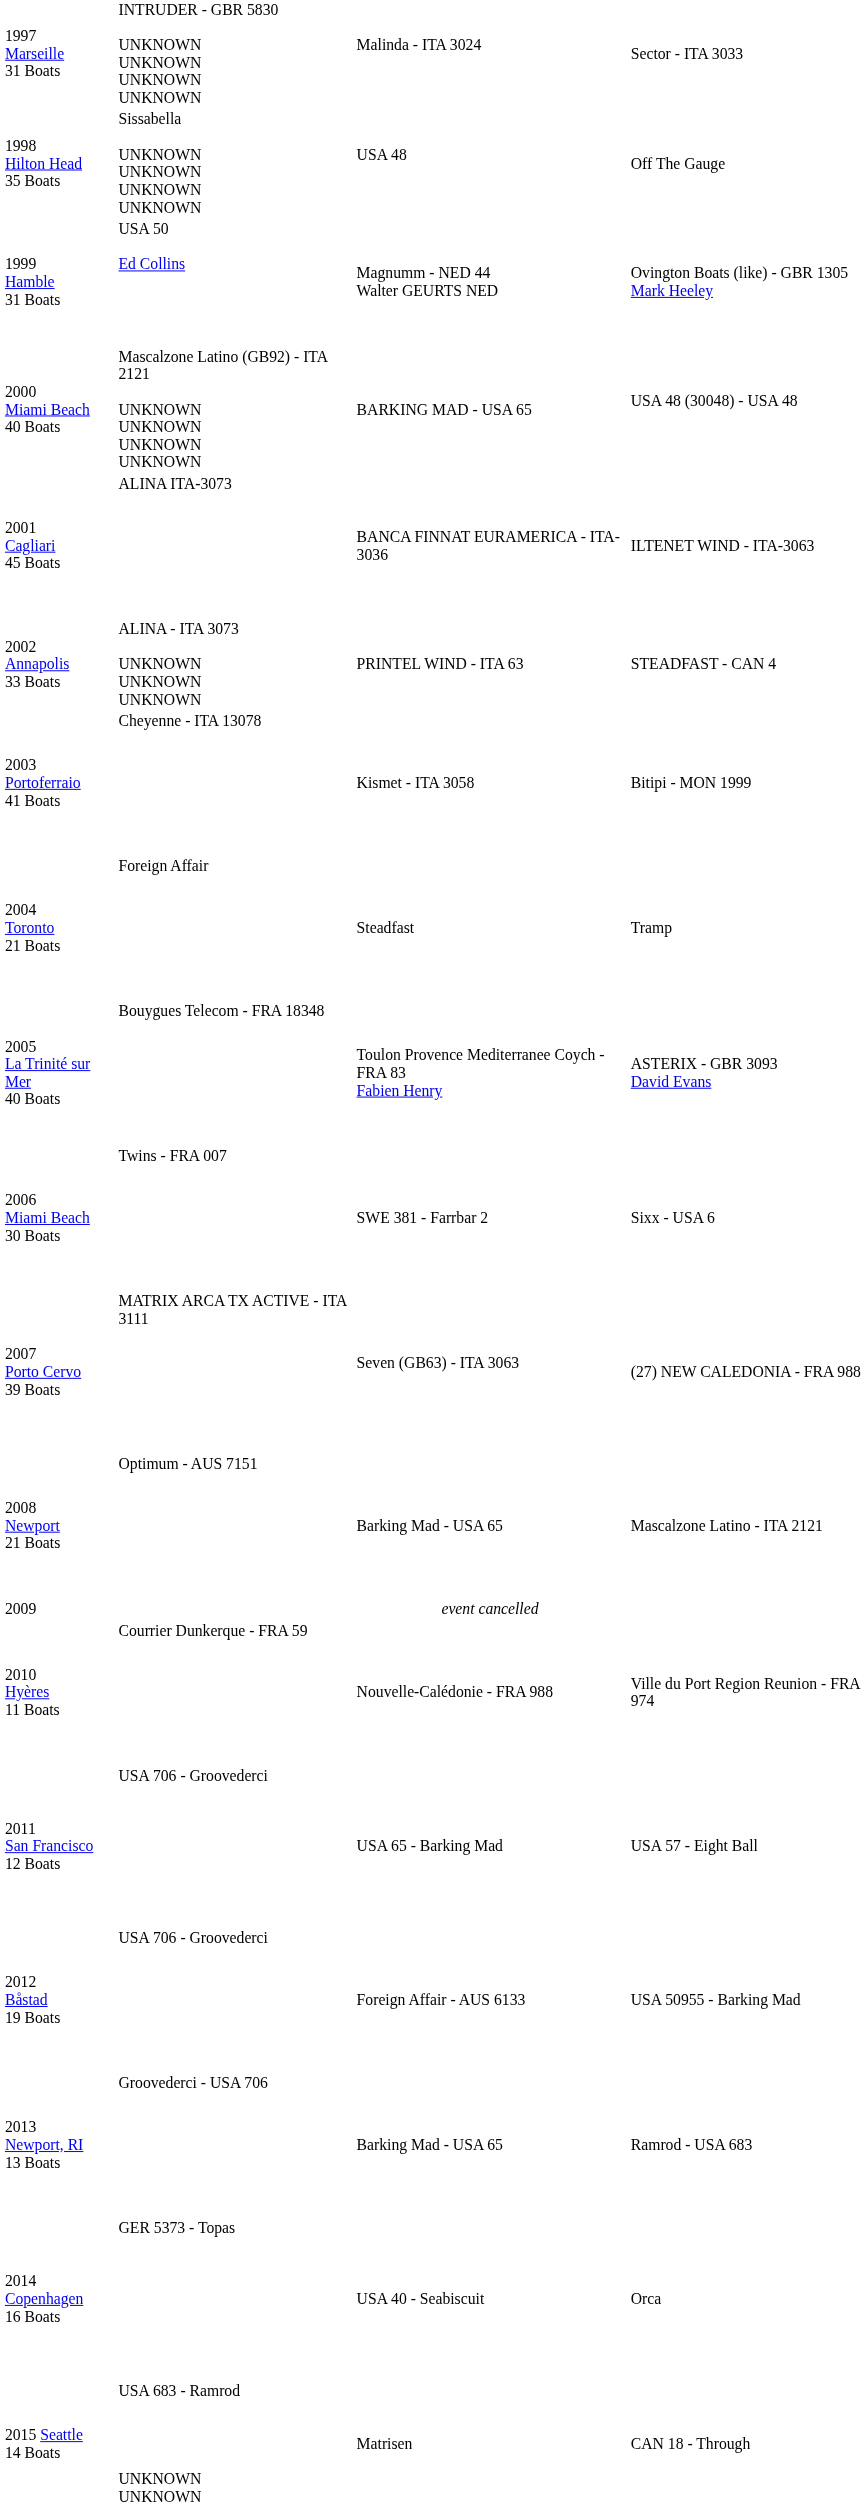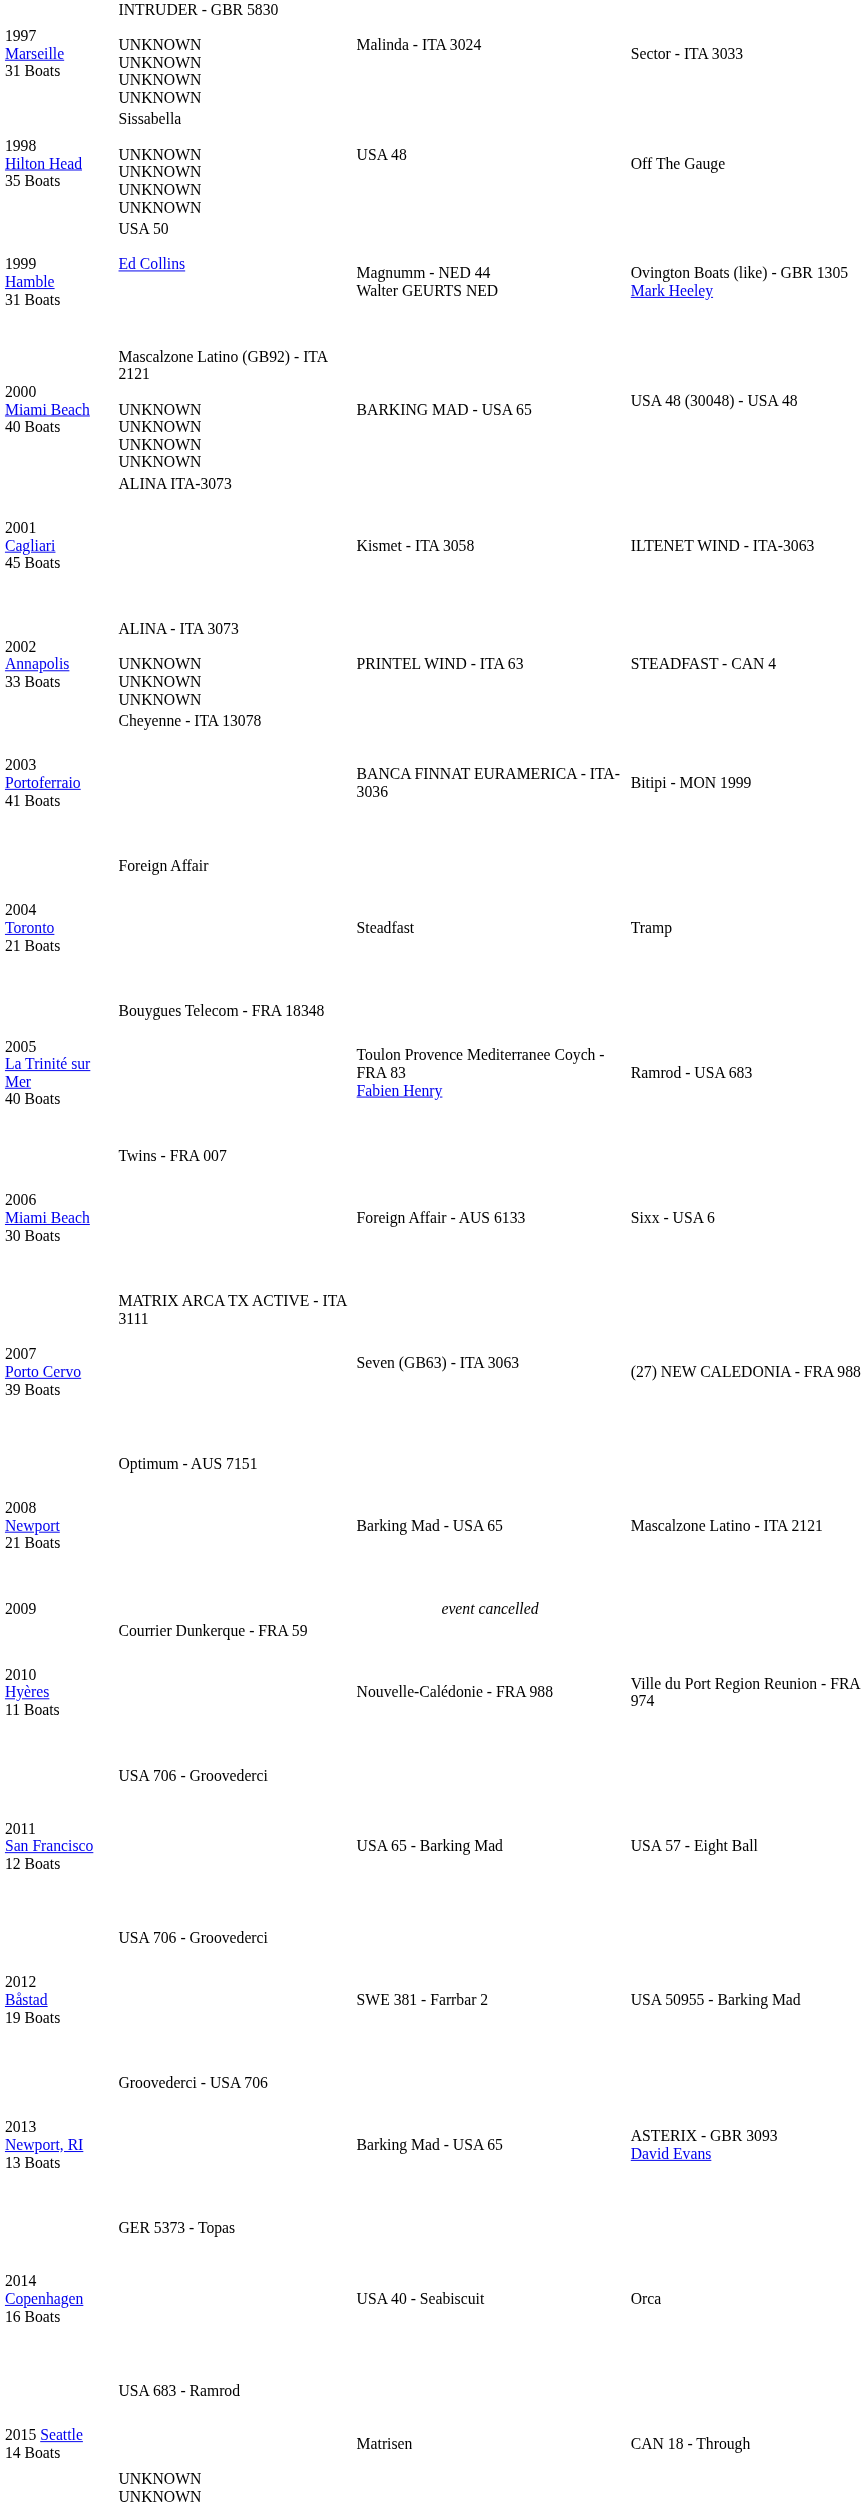2001 Cagliari 45 Boats | column 3: BANCA FINNAT EURAMERICA - ITA-3036 -> Kismet - ITA 3058
2003 Portoferraio 41 Boats | column 3: Kismet - ITA 3058 -> BANCA FINNAT EURAMERICA - ITA-3036
2005 La Trinité sur Mer 40 Boats | column 4: ASTERIX - GBR 3093 David Evans -> Ramrod - USA 683
2006 Miami Beach 30 Boats | column 3: SWE 381 - Farrbar 2 -> Foreign Affair - AUS 6133
2012 Båstad 19 Boats | column 3: Foreign Affair - AUS 6133 -> SWE 381 - Farrbar 2
2013 Newport, RI 13 Boats | column 4: Ramrod - USA 683 -> ASTERIX - GBR 3093 David Evans
